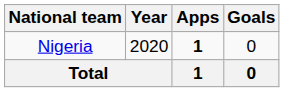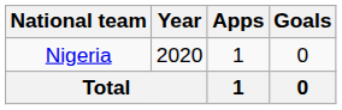Nigeria | Apps: bold -> normal
